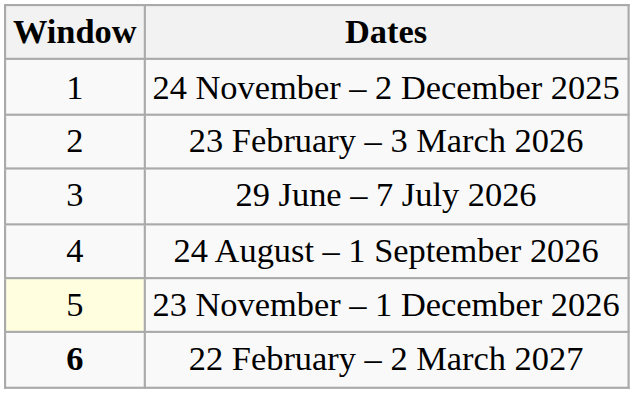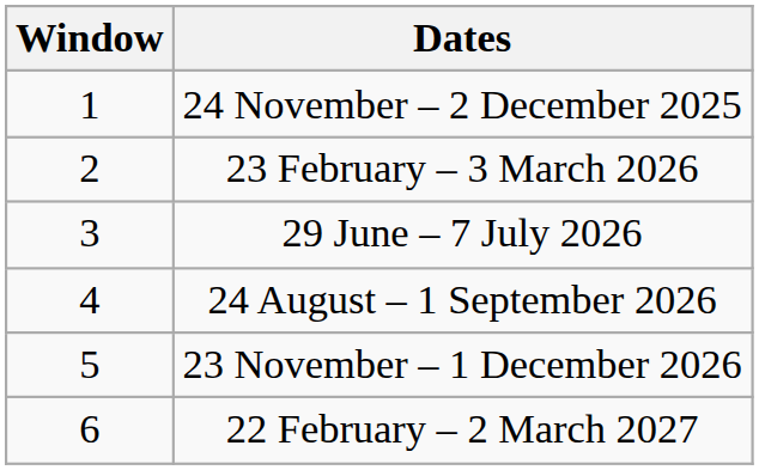23 November – 1 December 2026 | Window: lightyellow background -> no background
22 February – 2 March 2027 | Window: bold -> normal
